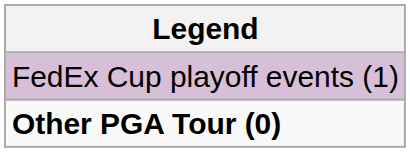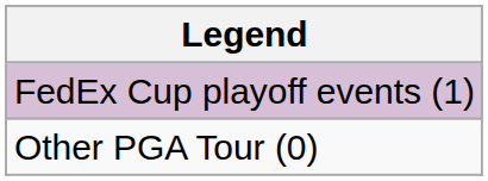row 3 | column 1: bold -> normal
